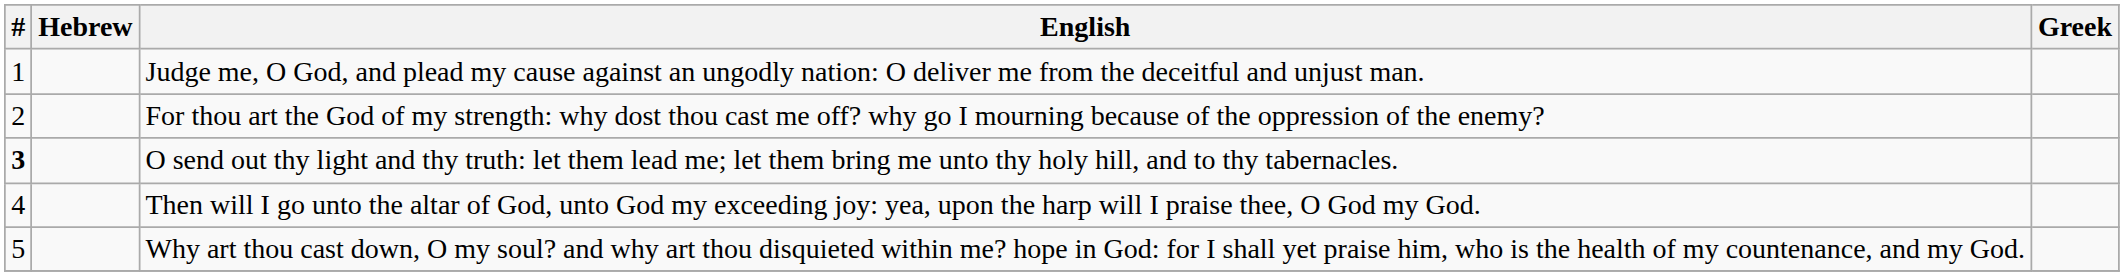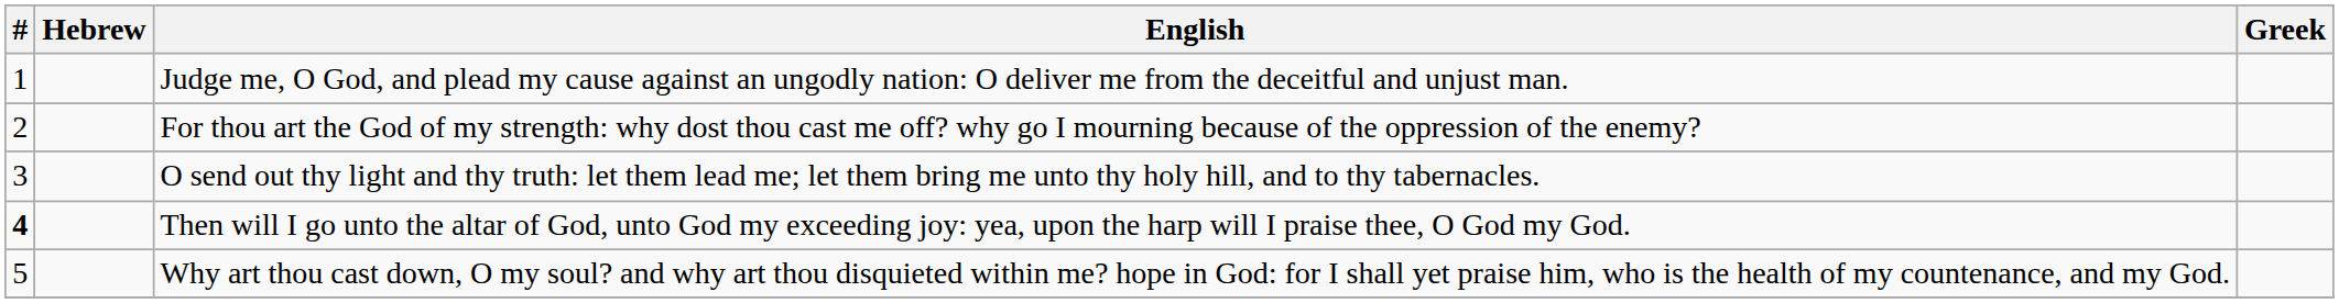row 4 | #: bold -> normal
row 5 | #: normal -> bold
